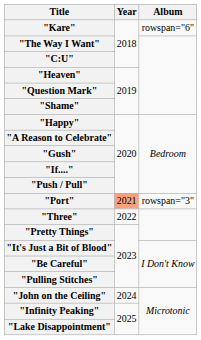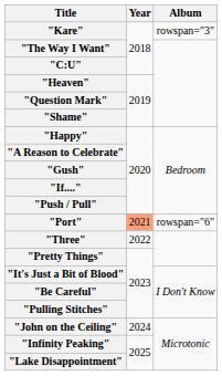"Kare" | Album: rowspan="6" -> rowspan="3"
"Port" | Album: rowspan="3" -> rowspan="6"
